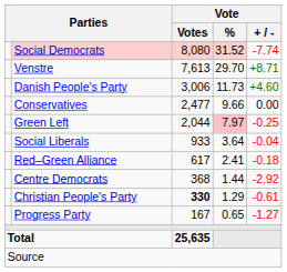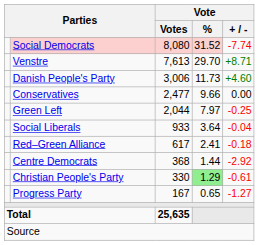Green Left | Vote / %: pink background -> no background
Christian People's Party | Vote / Votes: bold -> normal
Christian People's Party | Vote / %: no background -> lightgreen background
